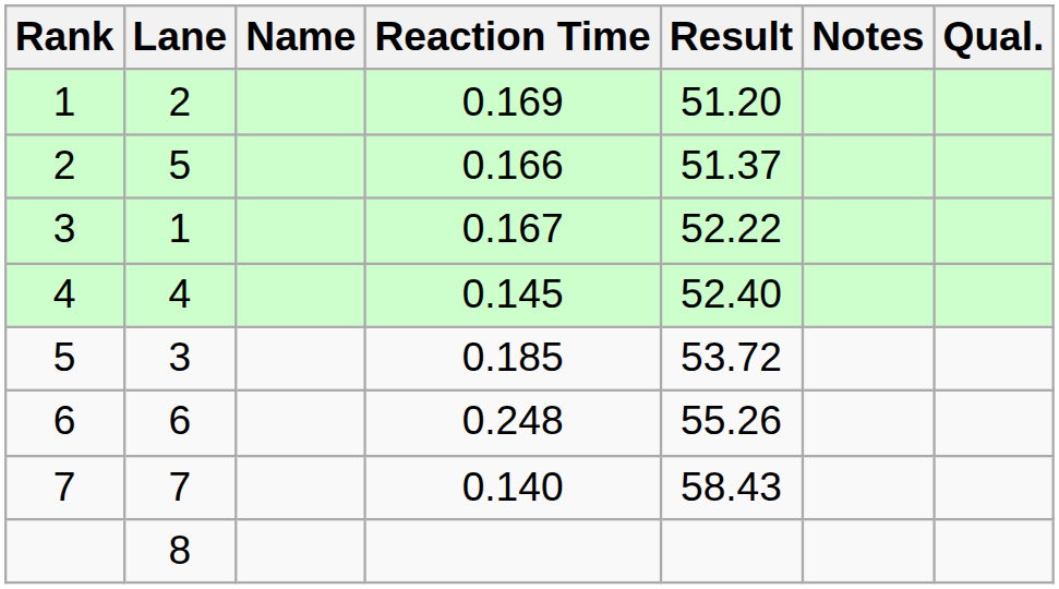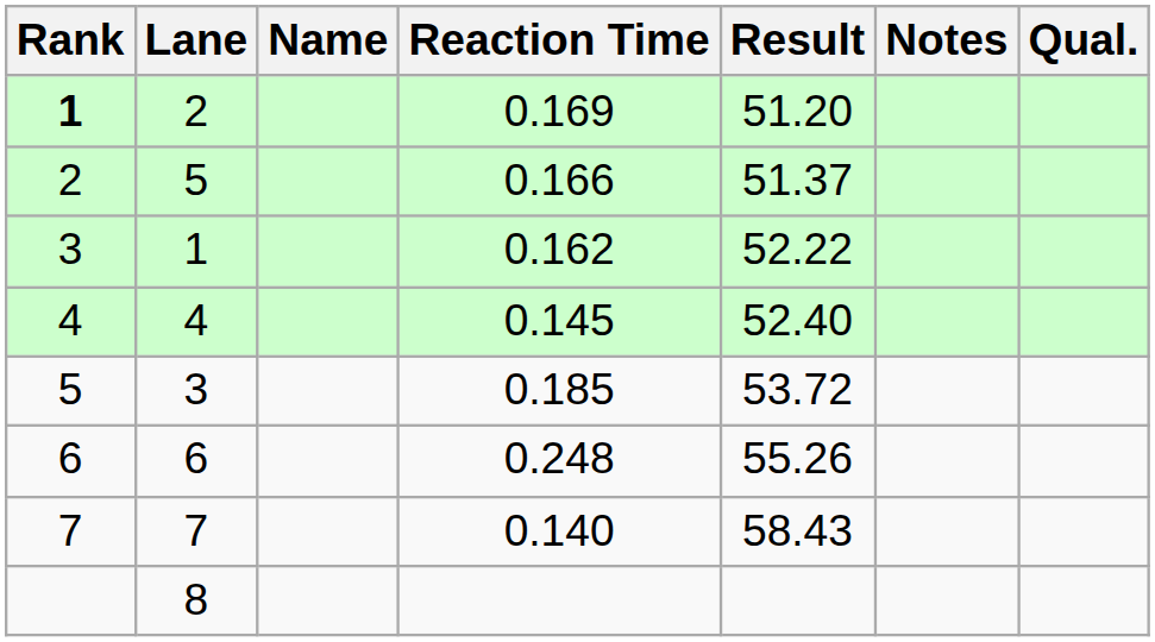row 2 | Rank: normal -> bold
row 4 | Reaction Time: 0.167 -> 0.162
